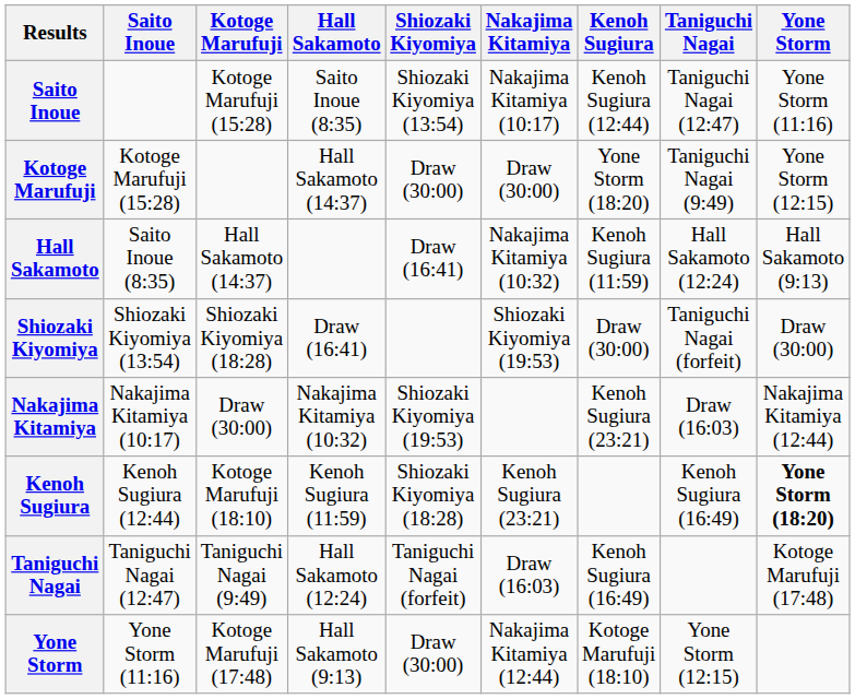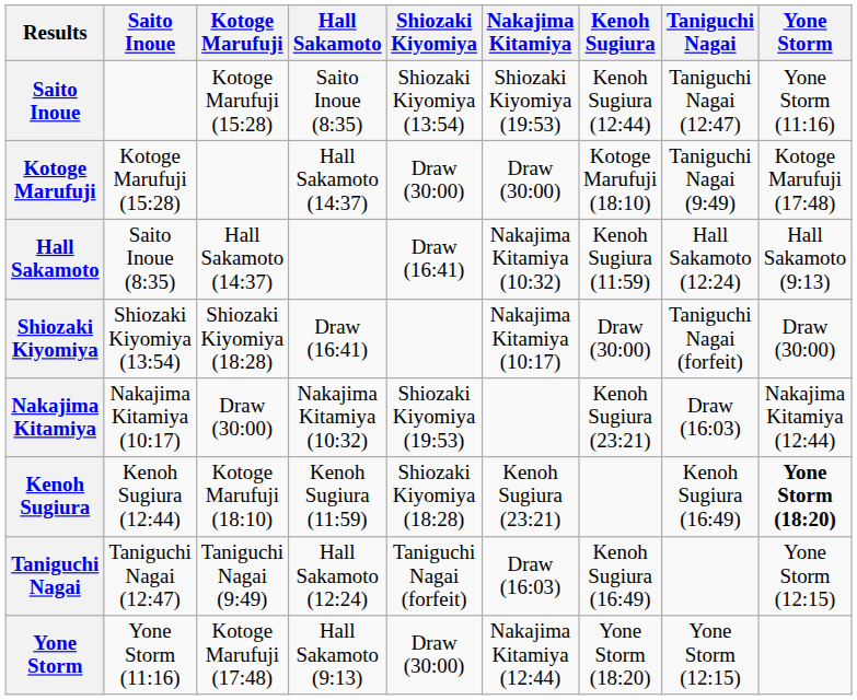row 2 | Nakajima Kitamiya: Nakajima Kitamiya (10:17) -> Shiozaki Kiyomiya (19:53)
row 3 | Kenoh Sugiura: Yone Storm (18:20) -> Kotoge Marufuji (18:10)
row 3 | Yone Storm: Yone Storm (12:15) -> Kotoge Marufuji (17:48)
row 5 | Nakajima Kitamiya: Shiozaki Kiyomiya (19:53) -> Nakajima Kitamiya (10:17)
row 8 | Yone Storm: Kotoge Marufuji (17:48) -> Yone Storm (12:15)
row 9 | Kenoh Sugiura: Kotoge Marufuji (18:10) -> Yone Storm (18:20)
